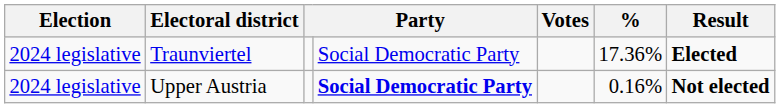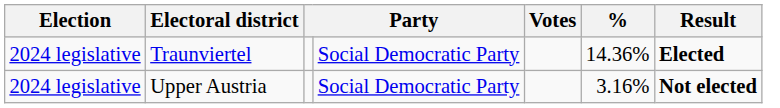Traunviertel | %: 17.36% -> 14.36%
Upper Austria | column 4: bold -> normal
Upper Austria | %: 0.16% -> 3.16%
